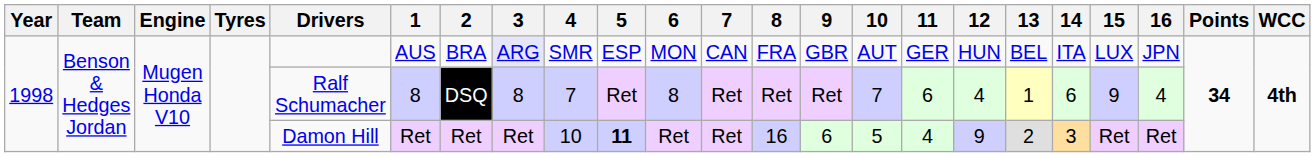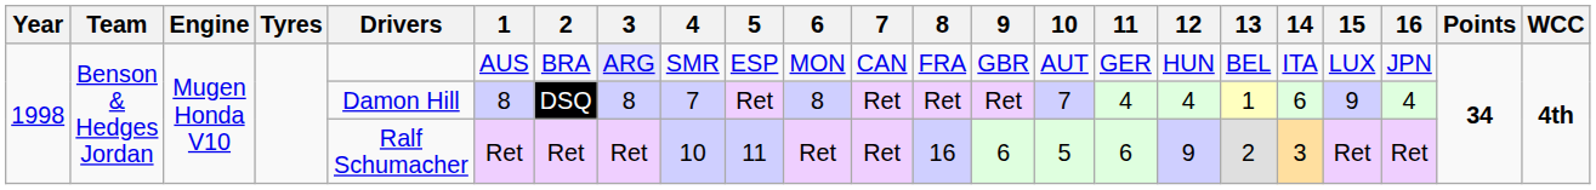row 3 | Drivers: Ralf Schumacher -> Damon Hill
row 3 | 11: 6 -> 4
row 4 | Drivers: Damon Hill -> Ralf Schumacher
row 4 | 5: bold -> normal
row 4 | 11: 4 -> 6
